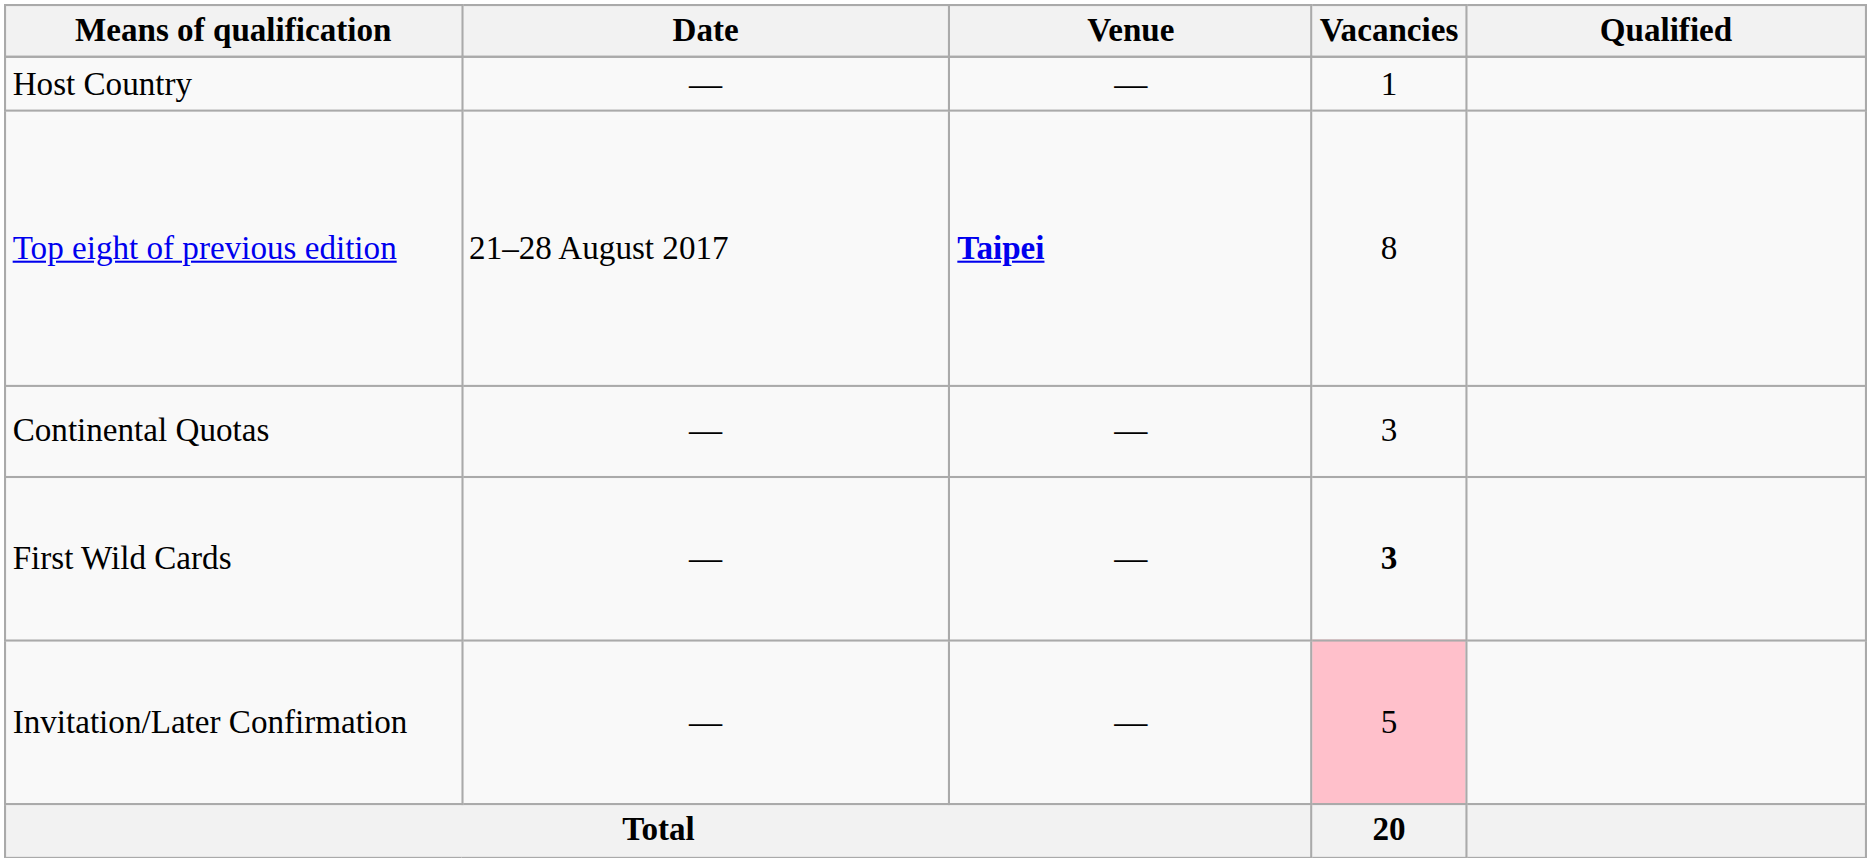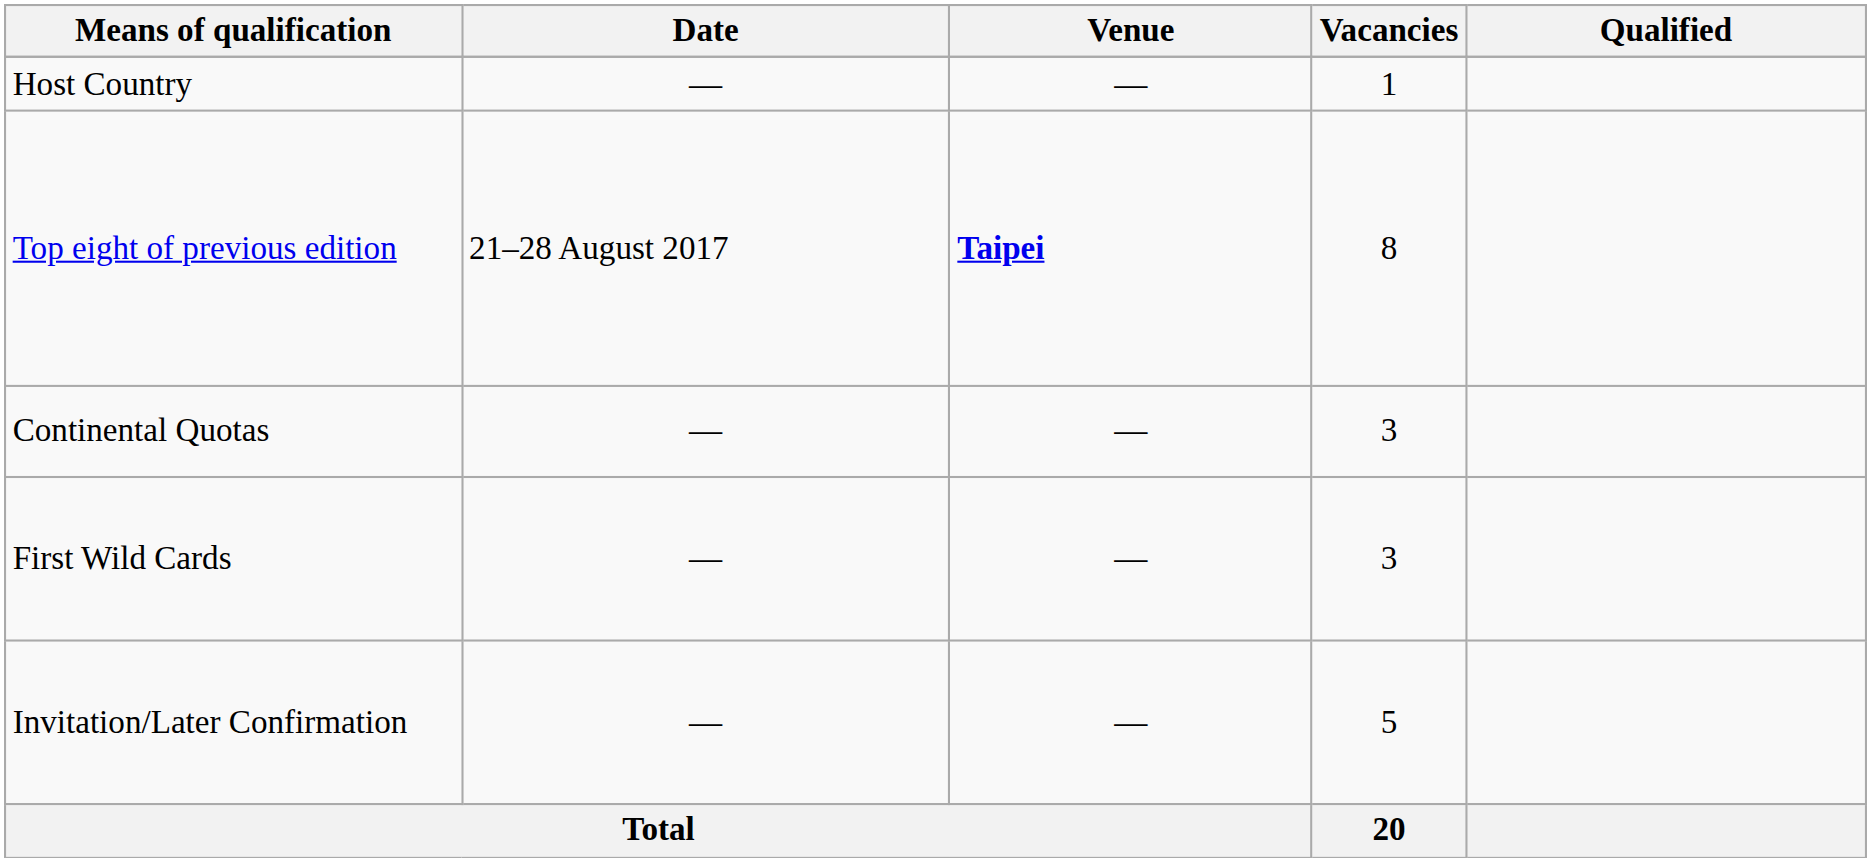First Wild Cards | Vacancies: bold -> normal
Invitation/Later Confirmation | Vacancies: pink background -> no background
